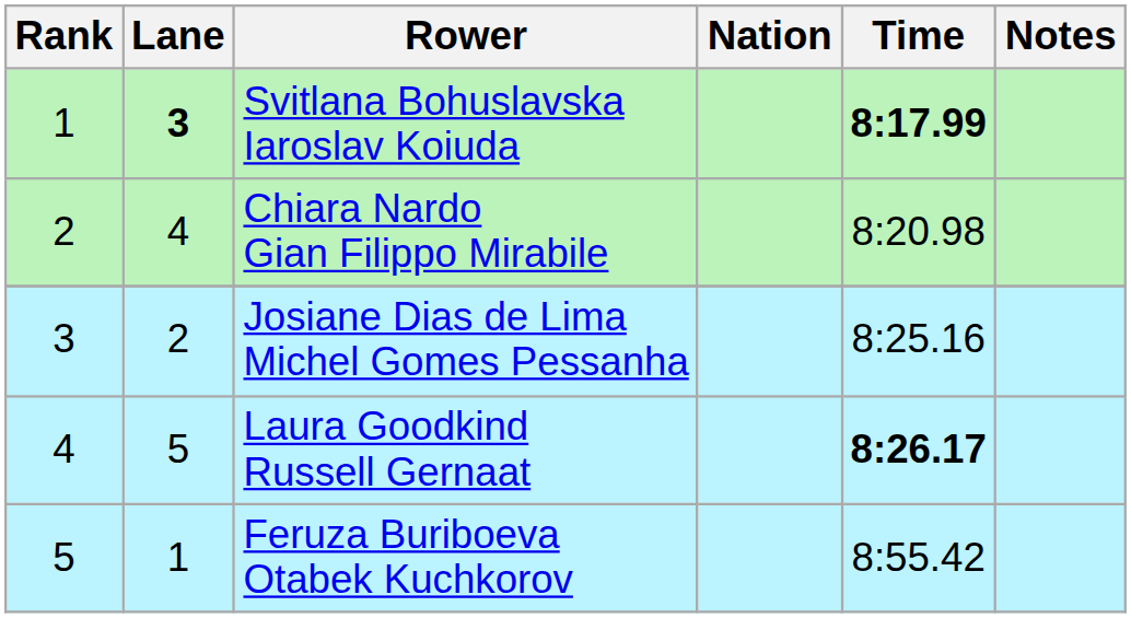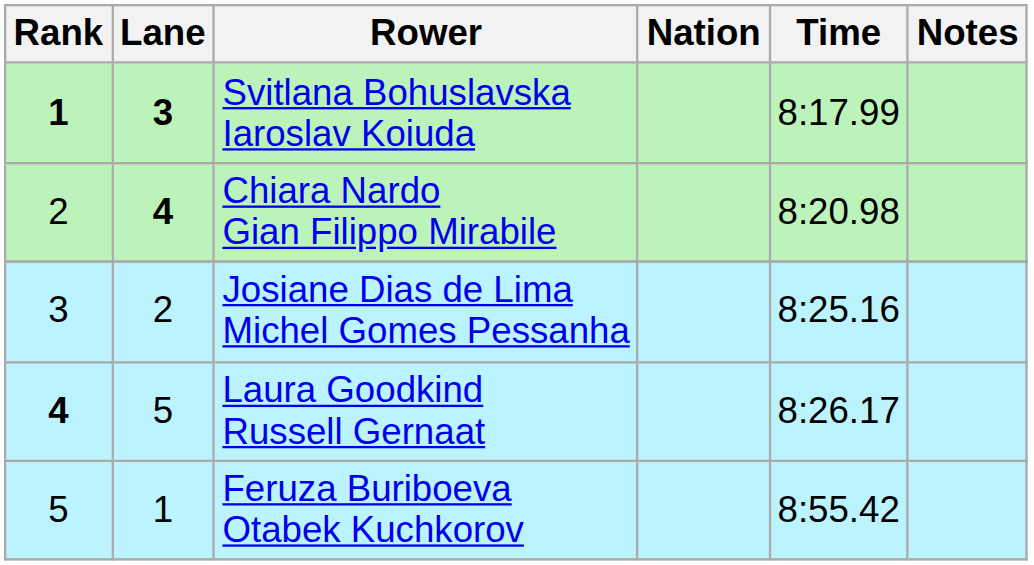Svitlana Bohuslavska Iaroslav Koiuda | Rank: normal -> bold
Svitlana Bohuslavska Iaroslav Koiuda | Time: bold -> normal
Chiara Nardo Gian Filippo Mirabile | Lane: normal -> bold
Laura Goodkind Russell Gernaat | Rank: normal -> bold
Laura Goodkind Russell Gernaat | Time: bold -> normal
